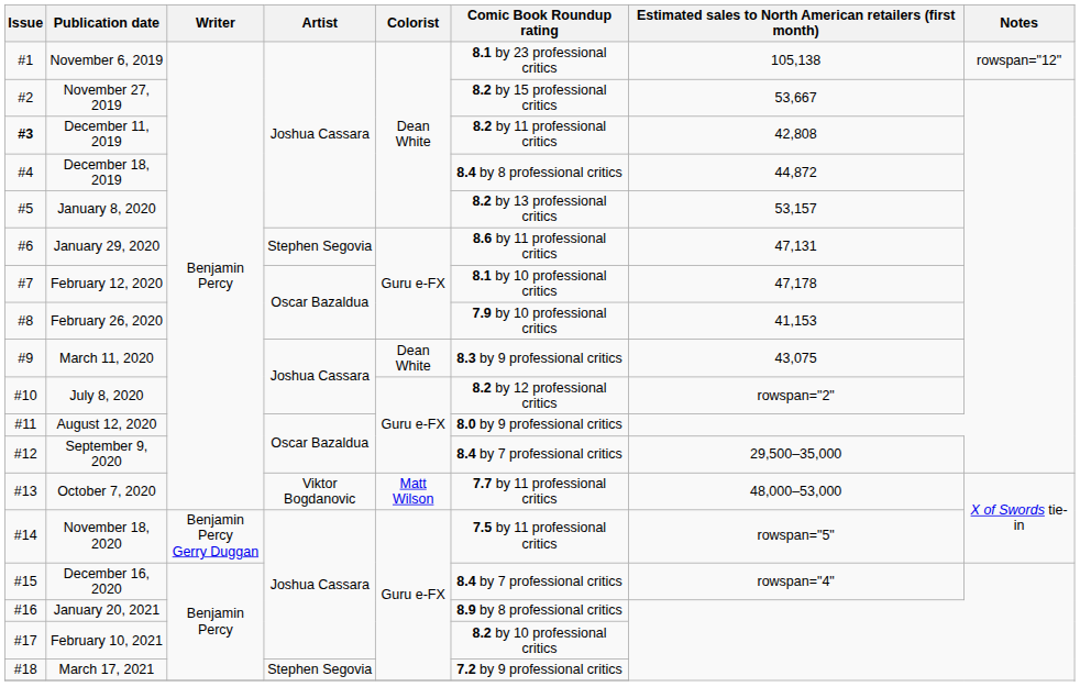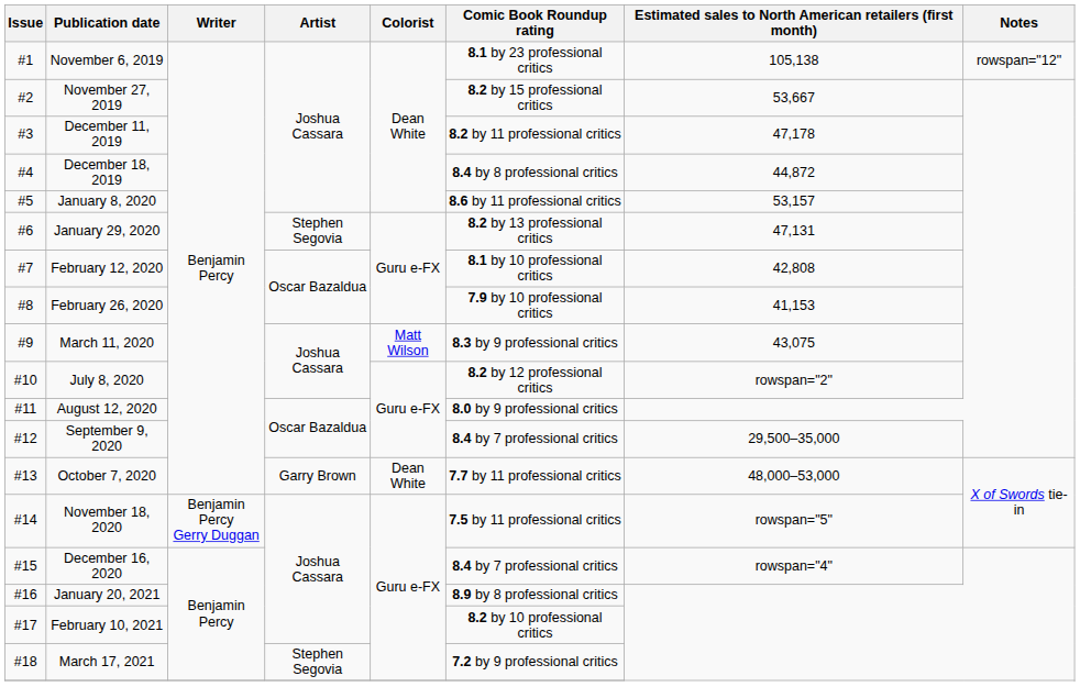December 11, 2019 | Issue: bold -> normal
December 11, 2019 | Estimated sales to North American retailers (first month): 42,808 -> 47,178
January 8, 2020 | Comic Book Roundup rating: 8.2 by 13 professional critics -> 8.6 by 11 professional critics
January 29, 2020 | Comic Book Roundup rating: 8.6 by 11 professional critics -> 8.2 by 13 professional critics
February 12, 2020 | Estimated sales to North American retailers (first month): 47,178 -> 42,808
March 11, 2020 | Colorist: Dean White -> Matt Wilson
October 7, 2020 | Artist: Viktor Bogdanovic -> Garry Brown
October 7, 2020 | Colorist: Matt Wilson -> Dean White
